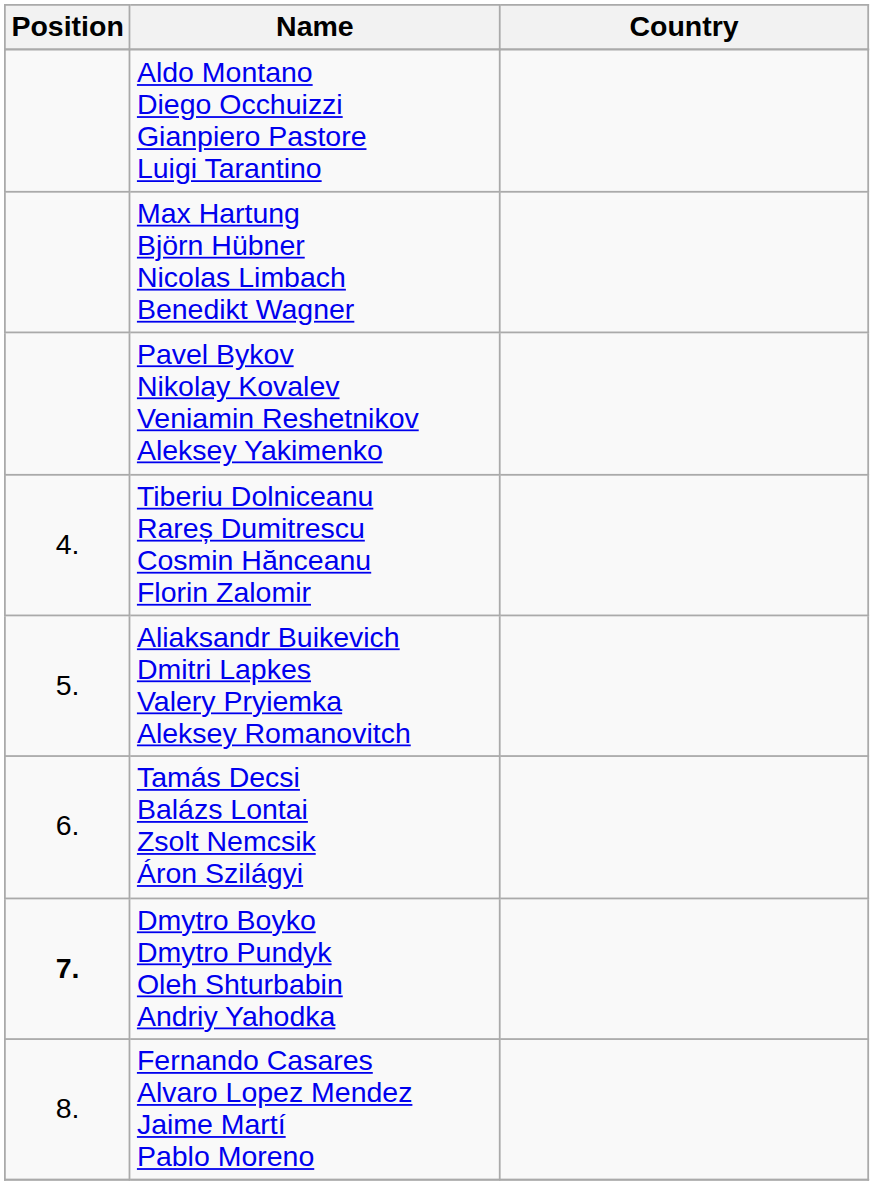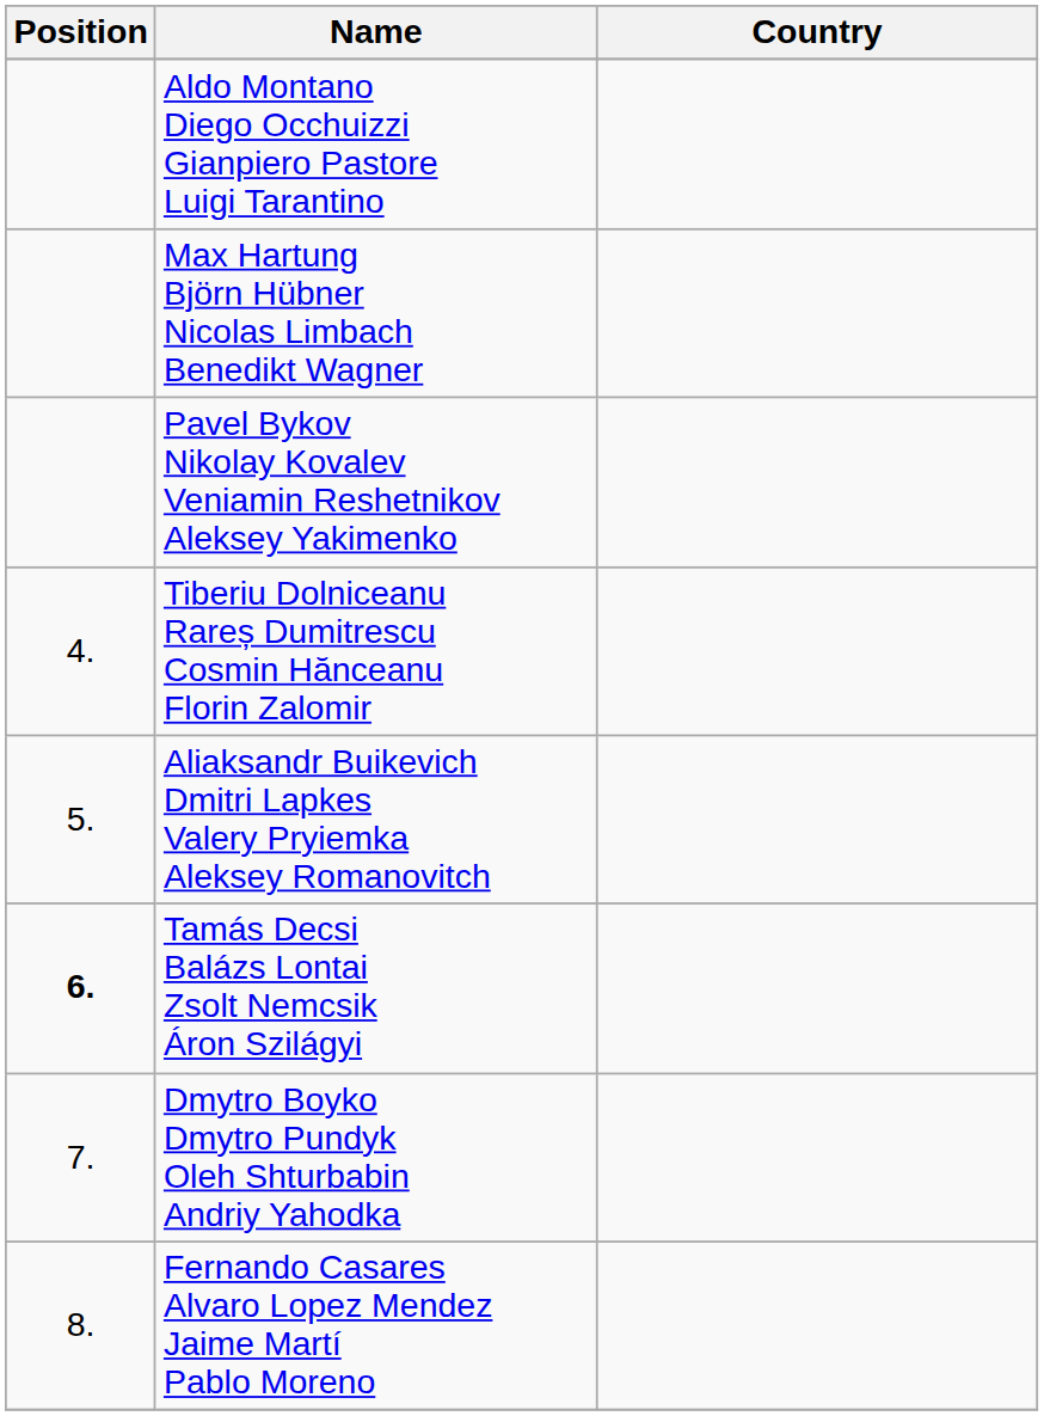Tamás Decsi Balázs Lontai Zsolt Nemcsik Áron Szilágyi | Position: normal -> bold
Dmytro Boyko Dmytro Pundyk Oleh Shturbabin Andriy Yahodka | Position: bold -> normal
